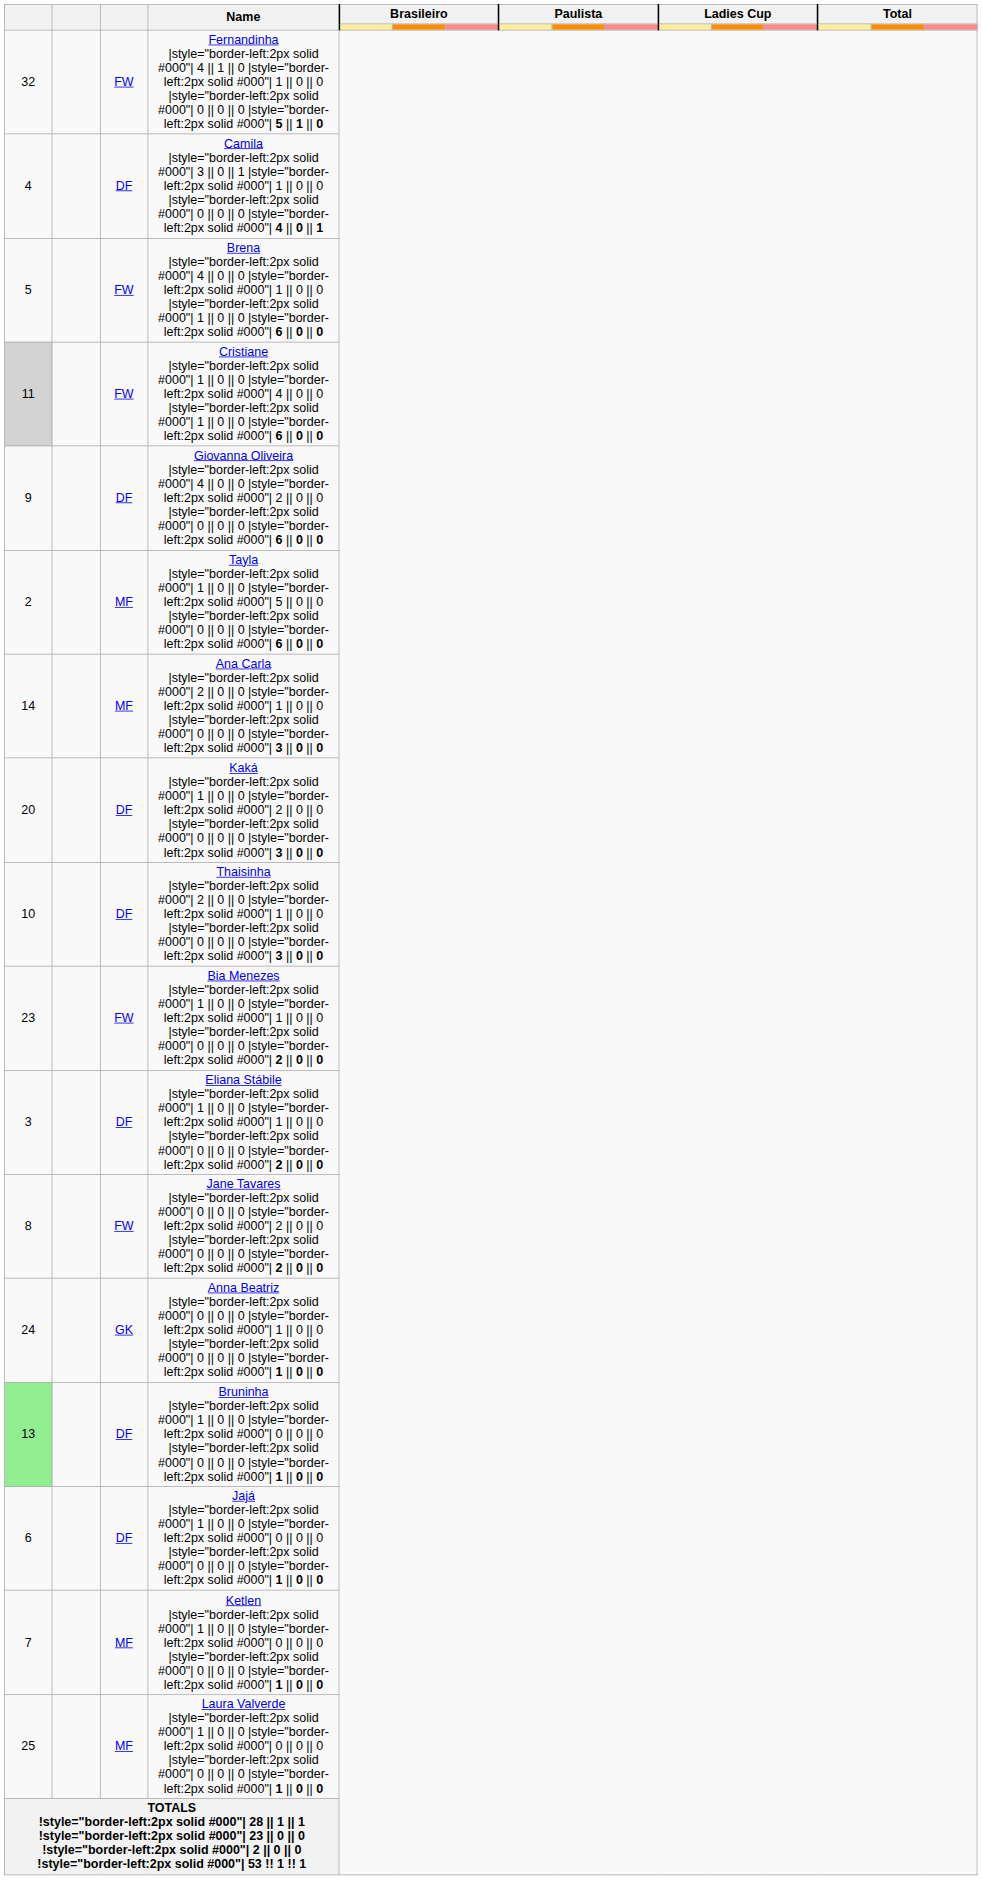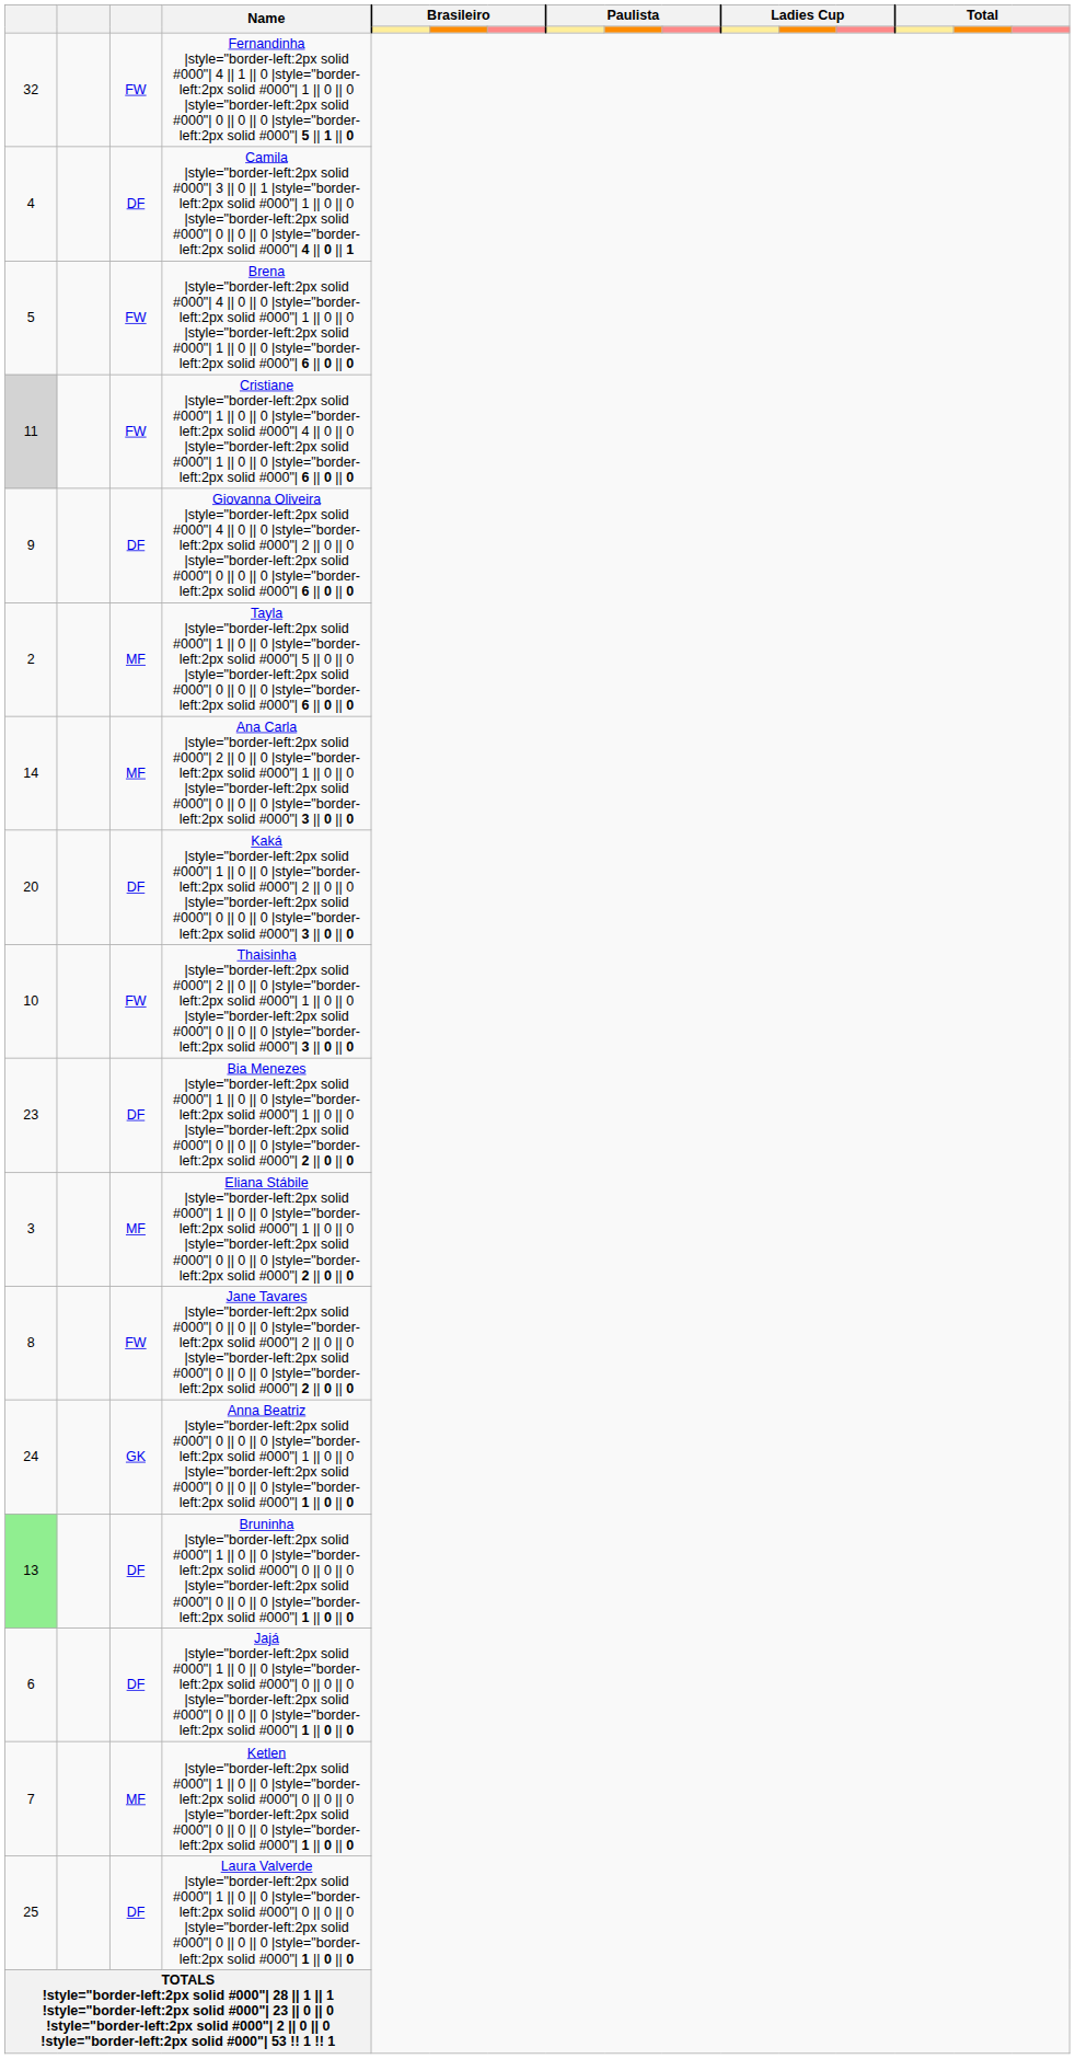row 11 | column 3: DF -> FW
row 12 | column 3: FW -> DF
row 13 | column 3: DF -> MF
row 19 | column 3: MF -> DF
